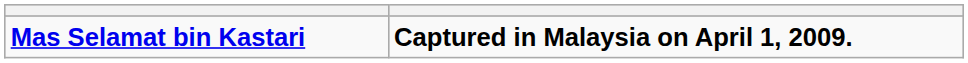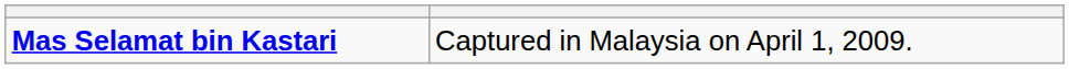Mas Selamat bin Kastari | column 2: bold -> normal
